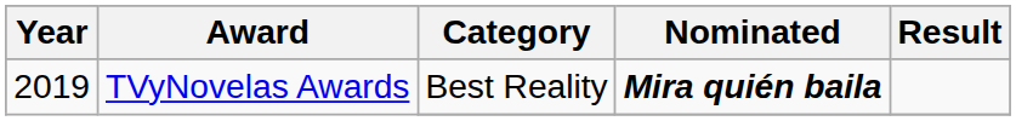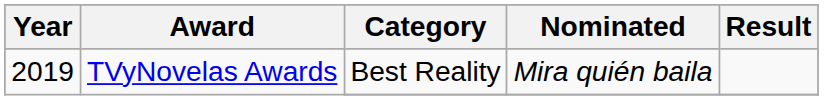TVyNovelas Awards / Best Reality | Nominated: bold -> normal
